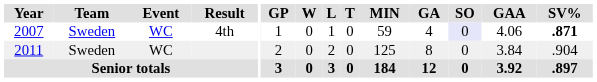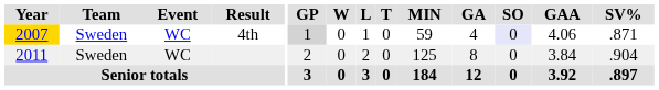4th | Year: no background -> gold background
4th | GP: no background -> lightgrey background
4th | SV%: bold -> normal
